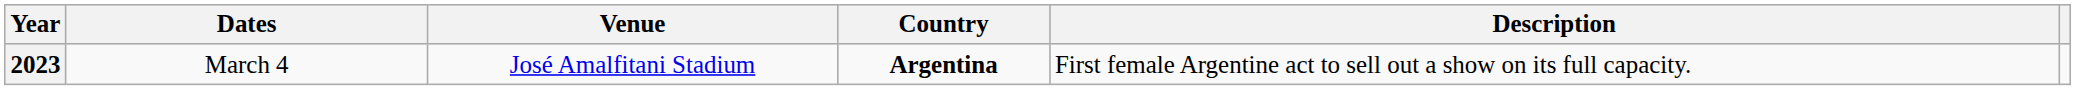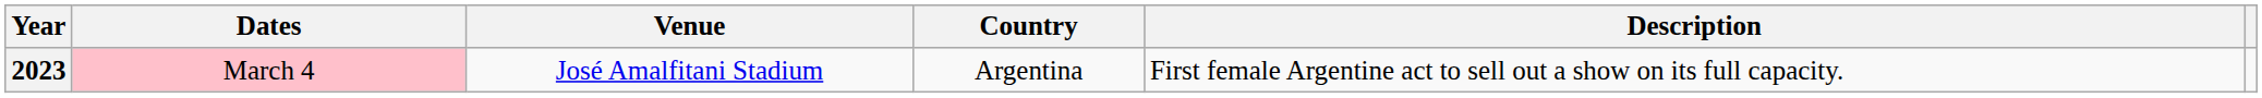2023 | Dates: no background -> pink background
2023 | Country: bold -> normal
